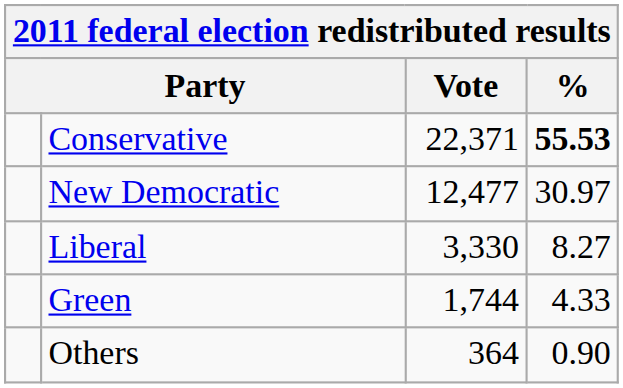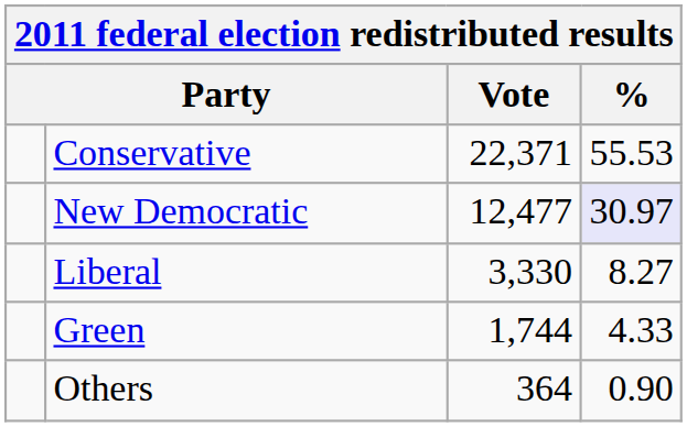Conservative | %: bold -> normal
New Democratic | %: no background -> lavender background
